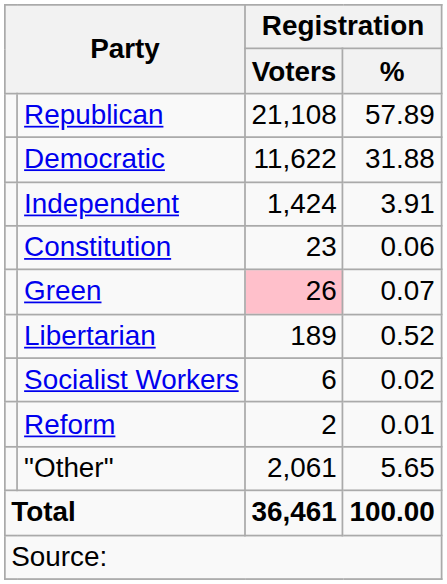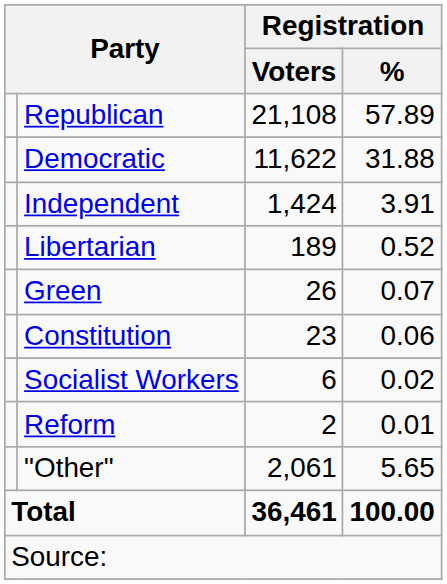rows swapped: Libertarian <-> Constitution
Green | Registration / Voters: pink background -> no background
